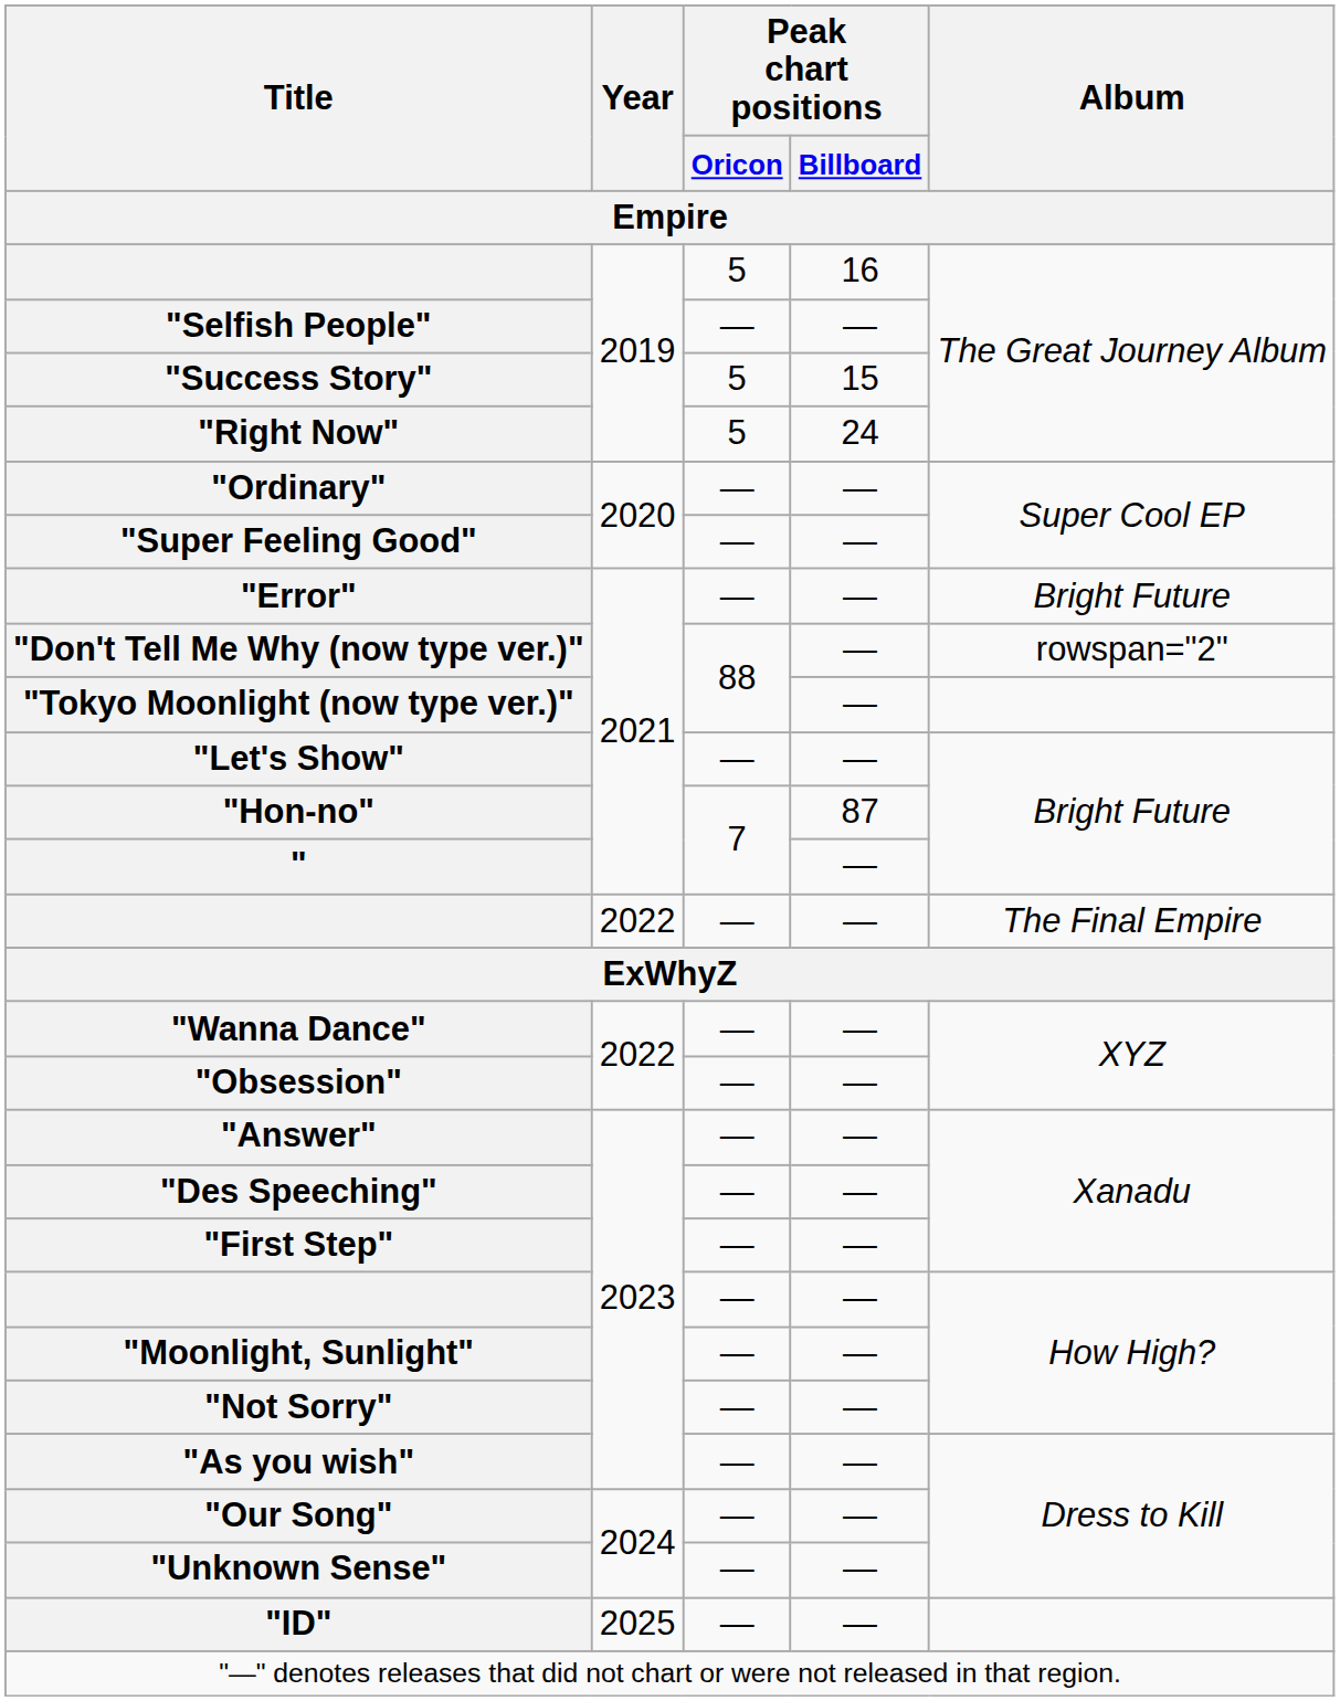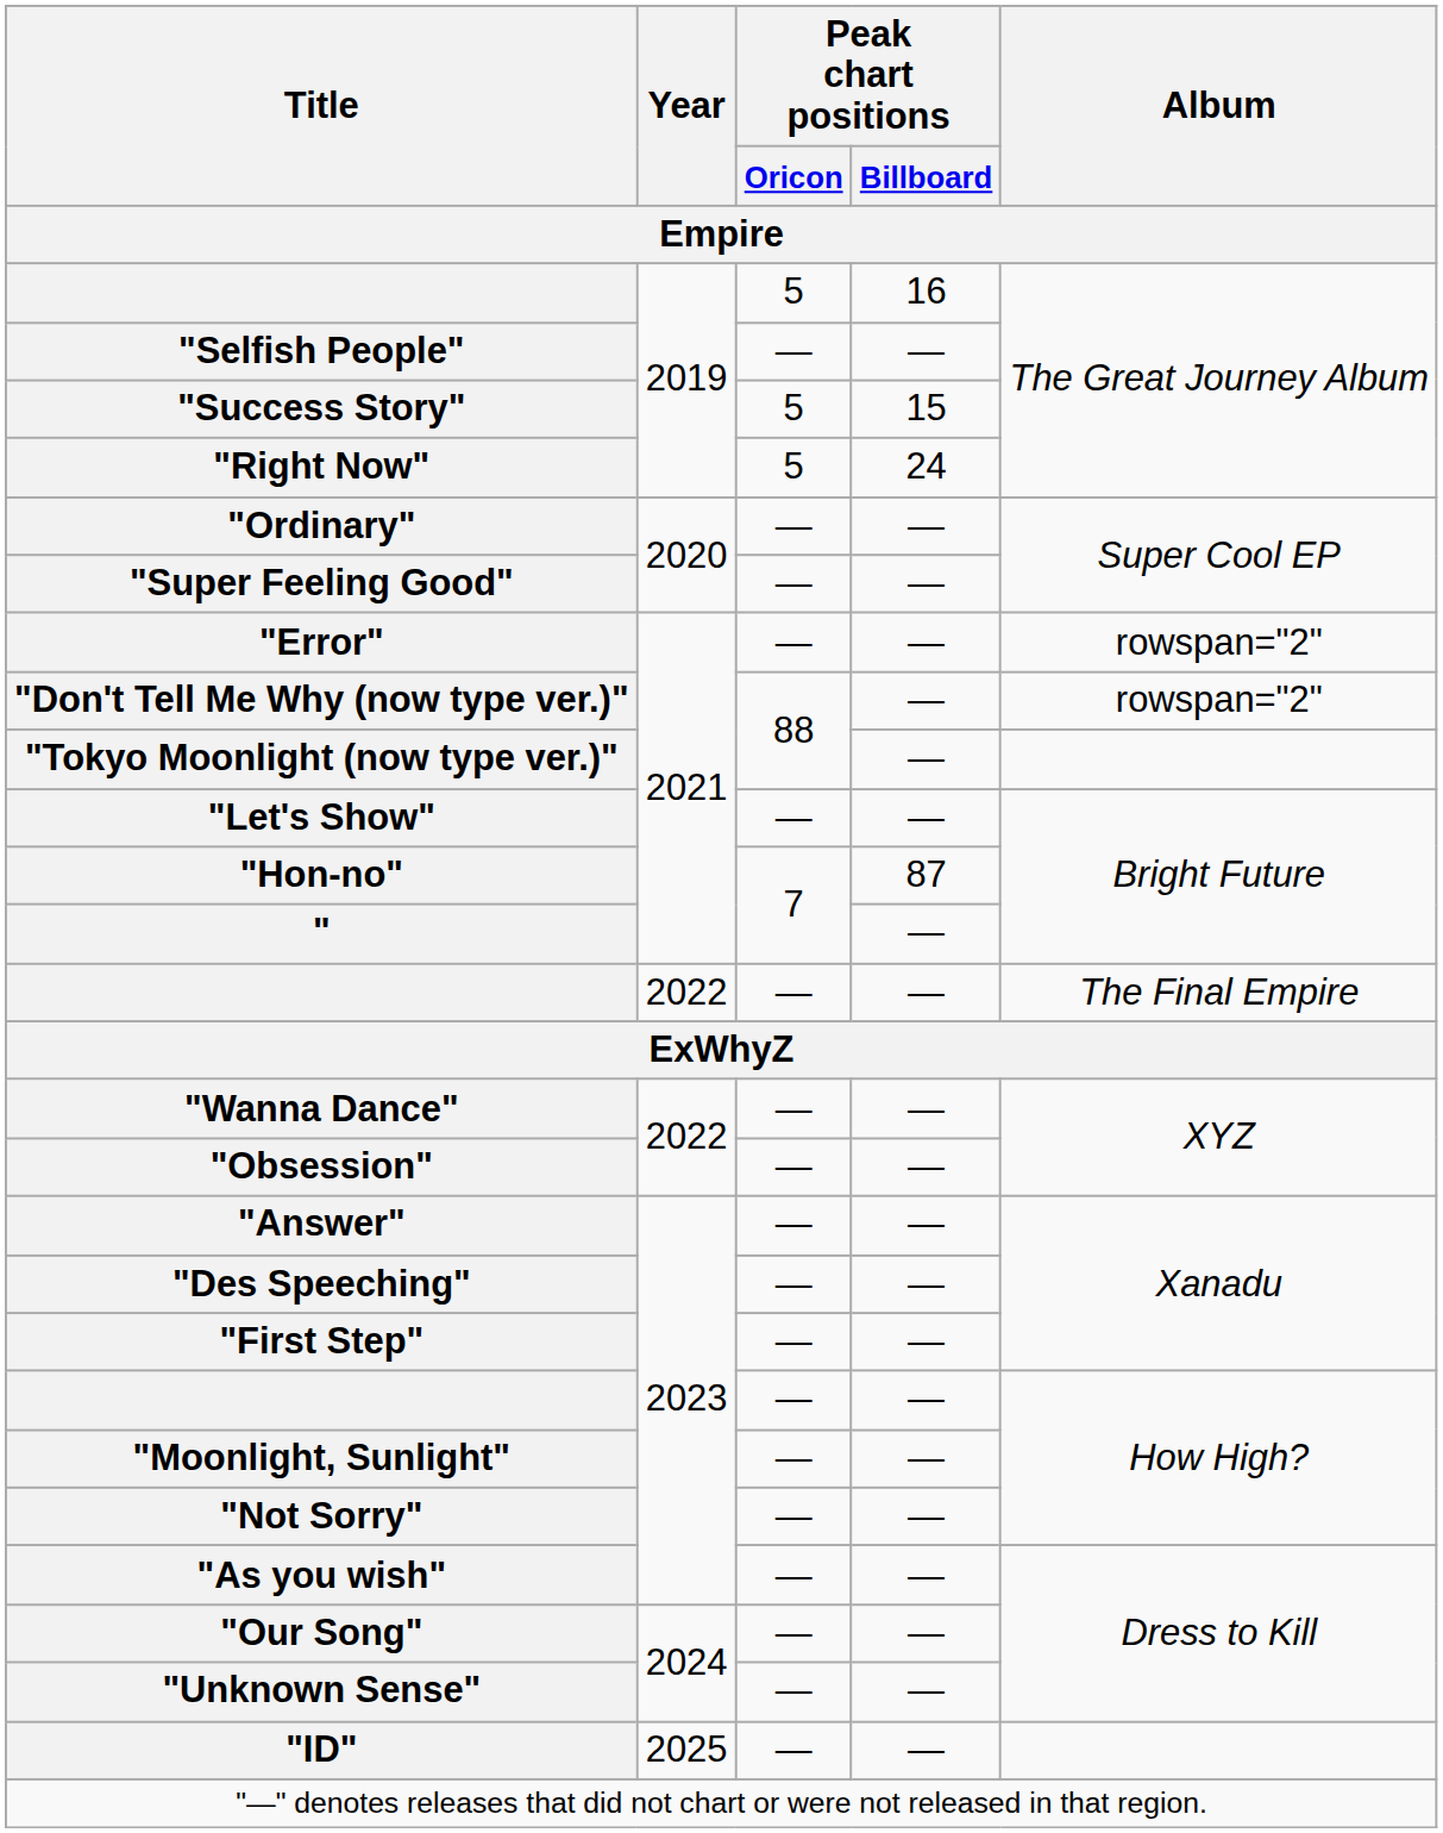"Error" | Album / Empire: Bright Future -> rowspan="2"
